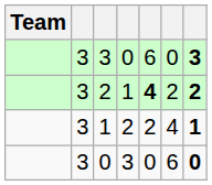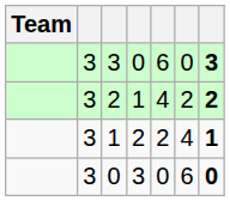row 3 | column 5: bold -> normal
